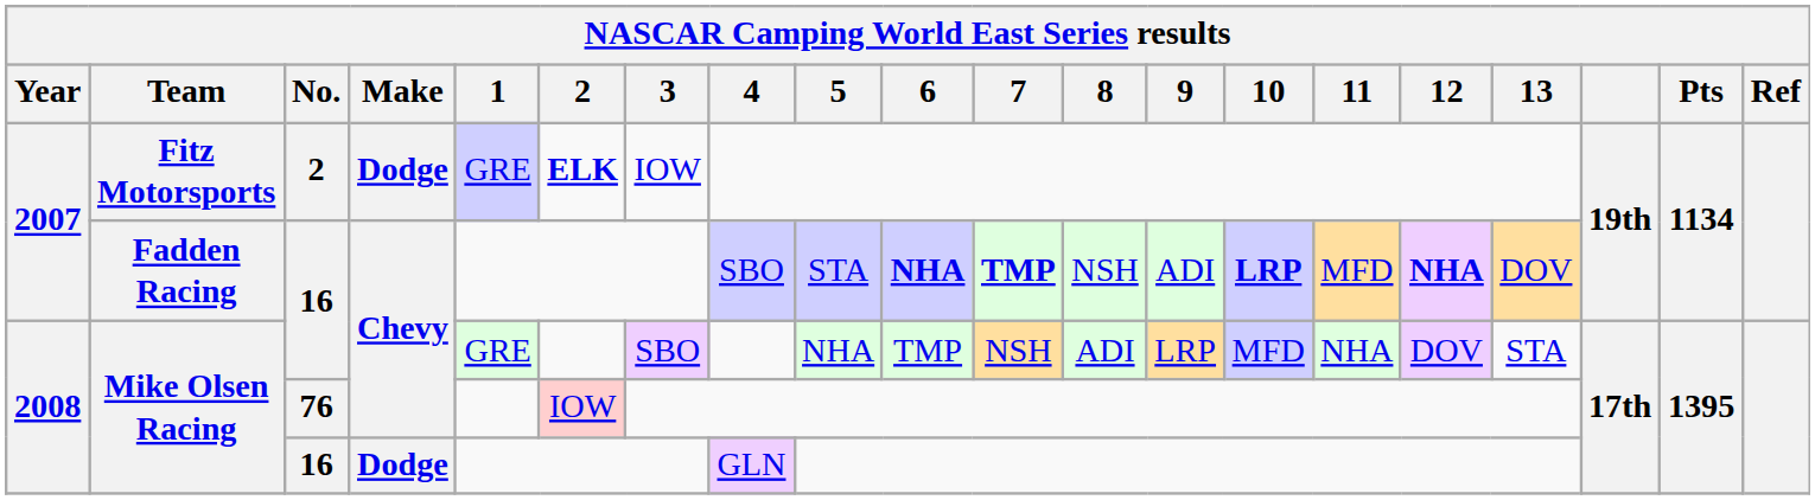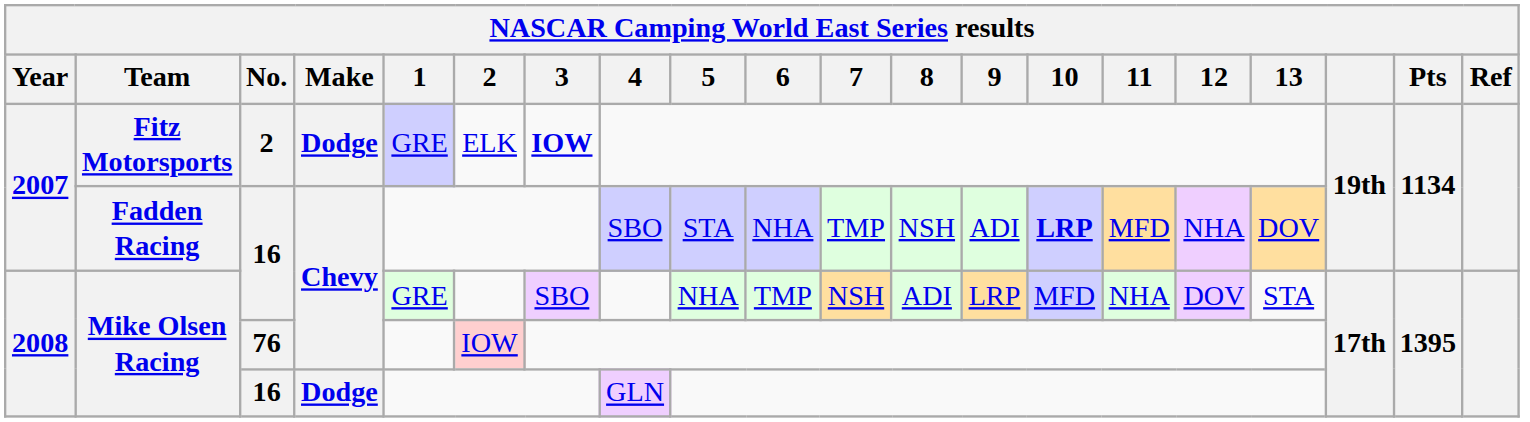Fitz Motorsports | 2: bold -> normal
Fitz Motorsports | 3: normal -> bold
Fadden Racing | 6: bold -> normal
Fadden Racing | 7: bold -> normal
Fadden Racing | 12: bold -> normal
